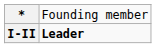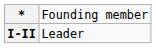I-II | column 2: bold -> normal
